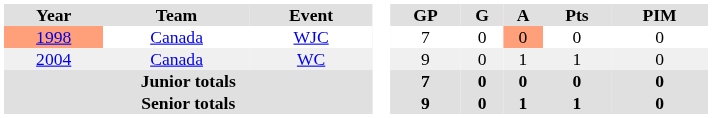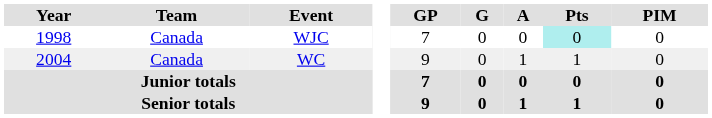WJC | Year: lightsalmon background -> no background
WJC | A: lightsalmon background -> no background
WJC | Pts: no background -> paleturquoise background
